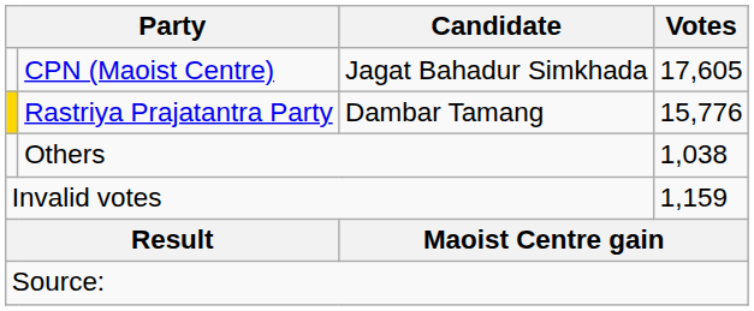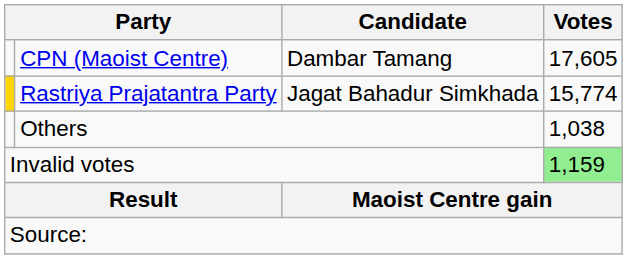CPN (Maoist Centre) | Candidate: Jagat Bahadur Simkhada -> Dambar Tamang
Rastriya Prajatantra Party | Candidate: Dambar Tamang -> Jagat Bahadur Simkhada
Rastriya Prajatantra Party | Votes: 15,776 -> 15,774
Invalid votes | Votes: no background -> lightgreen background
